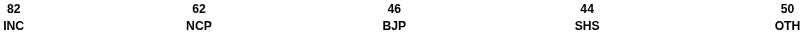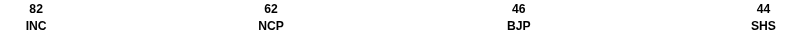- column: 50 | OTH
